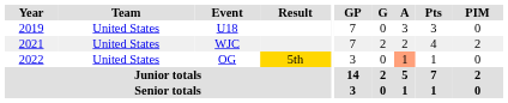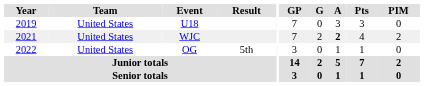WJC | A: normal -> bold
OG | Result: gold background -> no background
OG | A: lightsalmon background -> no background
